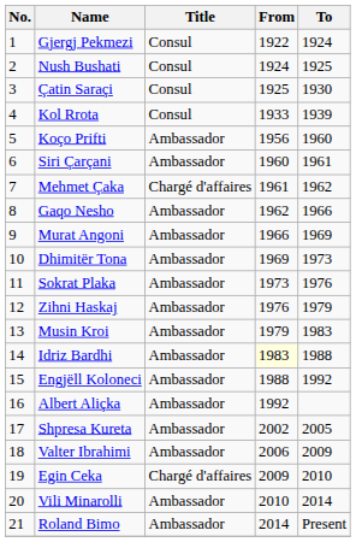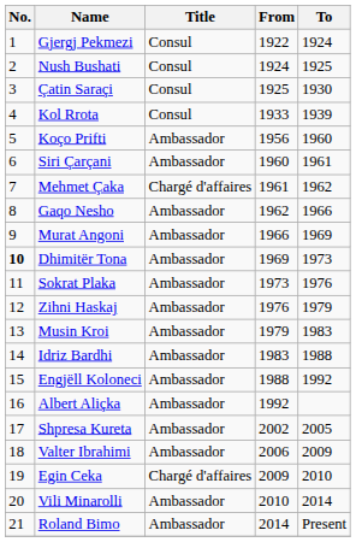Dhimitër Tona | No.: normal -> bold
Idriz Bardhi | From: lightyellow background -> no background
